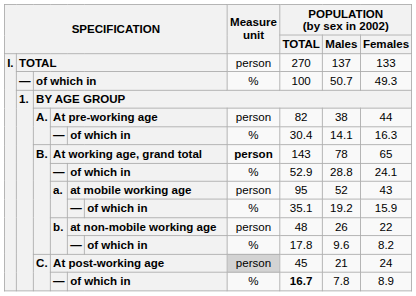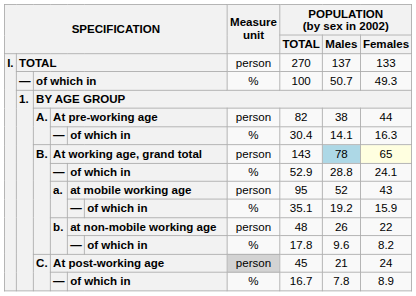At working age, grand total | Measure unit: bold -> normal
At working age, grand total | POPULATION (by sex in 2002) / Males: no background -> lightblue background
At working age, grand total | POPULATION (by sex in 2002) / Females: no background -> lightyellow background
C. / — | POPULATION (by sex in 2002) / TOTAL: bold -> normal
